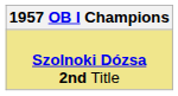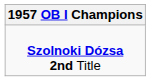row 2 | column 1: khaki background -> no background
